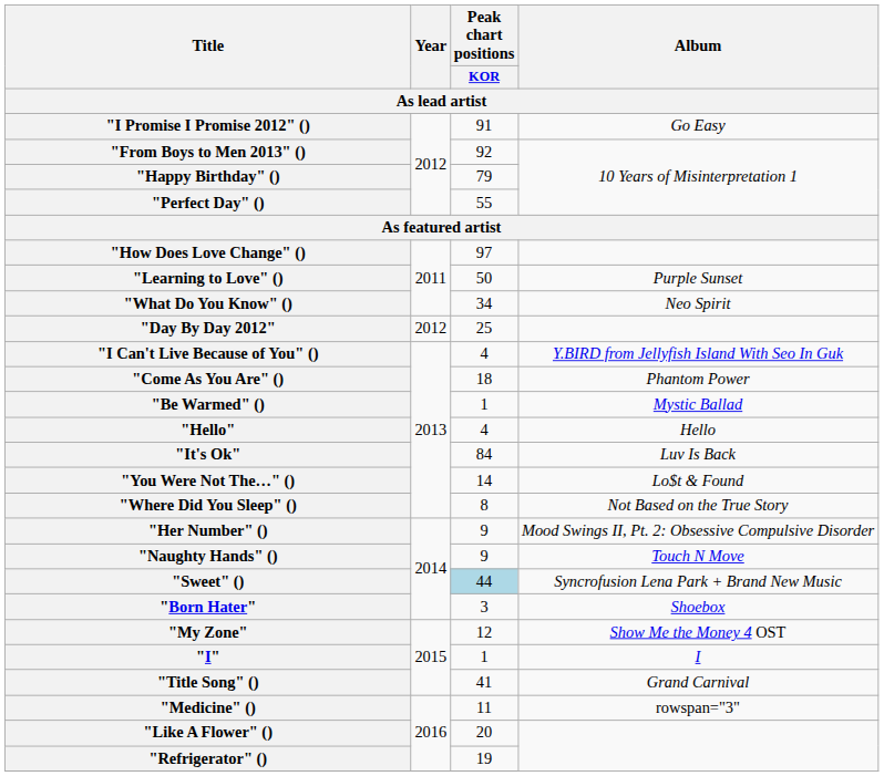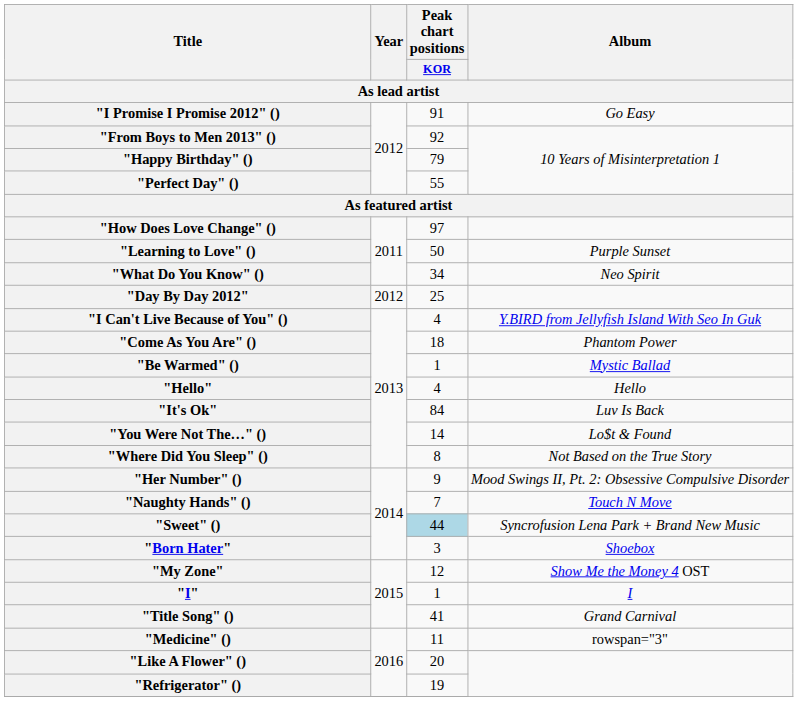"Naughty Hands" () | Peak chart positions / KOR: 9 -> 7
